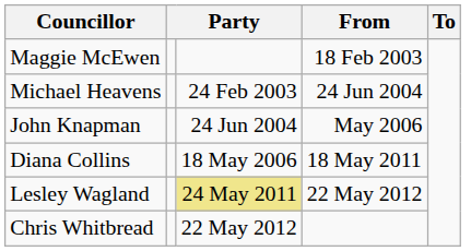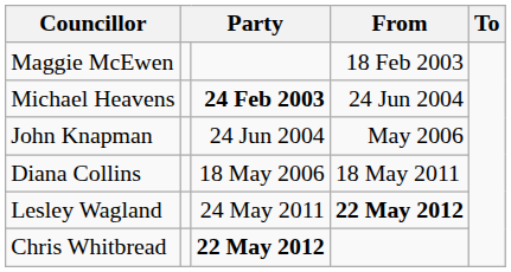Michael Heavens | column 3: normal -> bold
Lesley Wagland | column 3: khaki background -> no background
Lesley Wagland | From: normal -> bold
Chris Whitbread | column 3: normal -> bold
